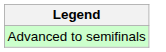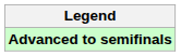row 2 | column 1: normal -> bold
